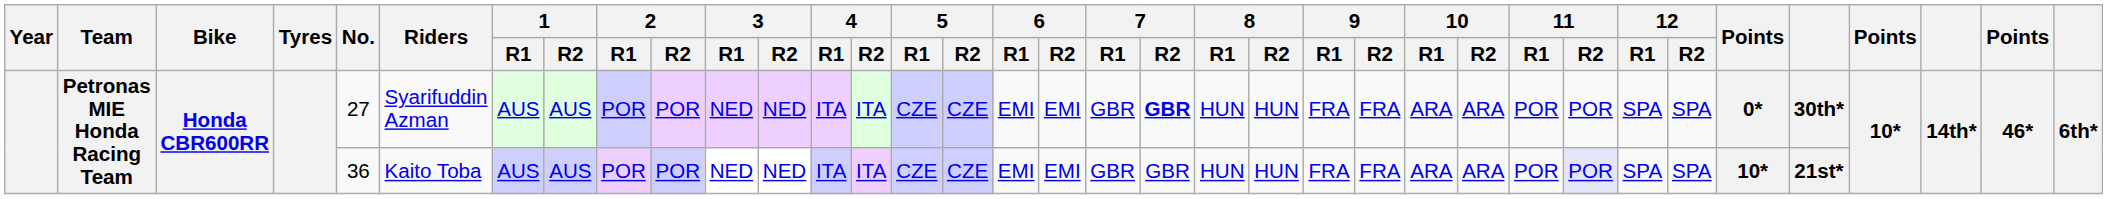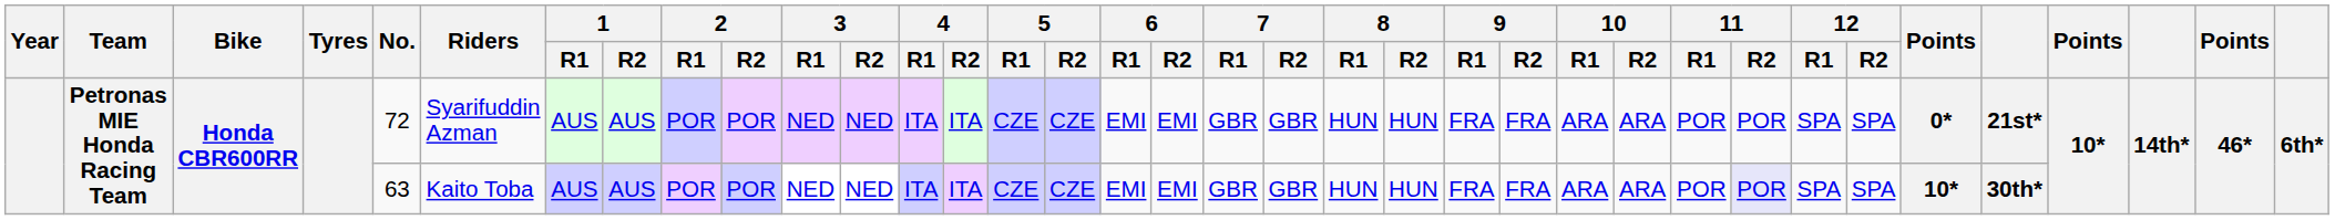row 3 | No.: 27 -> 72
row 3 | 7 / R2: bold -> normal
row 3 | column 32: 30th* -> 21st*
row 4 | No.: 36 -> 63
row 4 | column 32: 21st* -> 30th*
